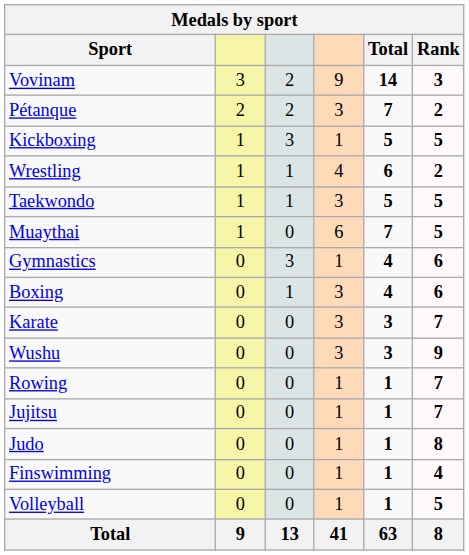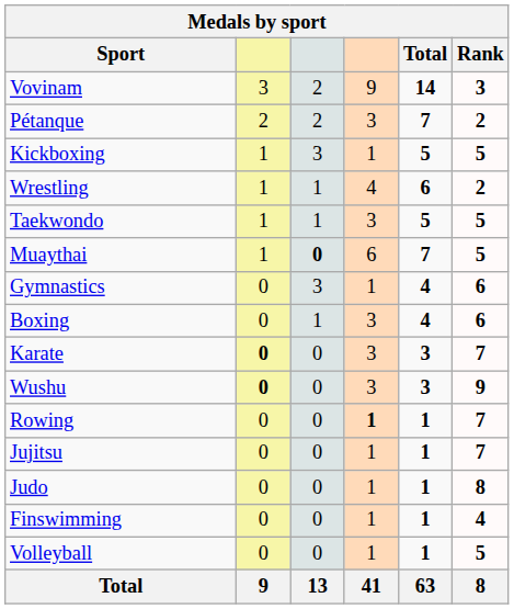Muaythai | column 3: normal -> bold
Karate | column 2: normal -> bold
Wushu | column 2: normal -> bold
Rowing | column 4: normal -> bold
